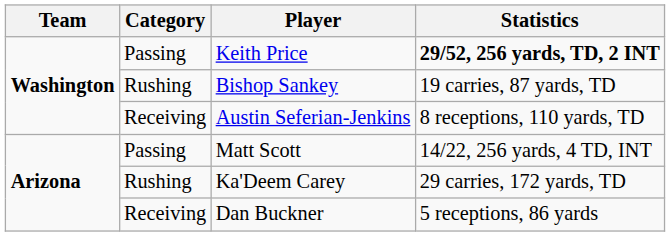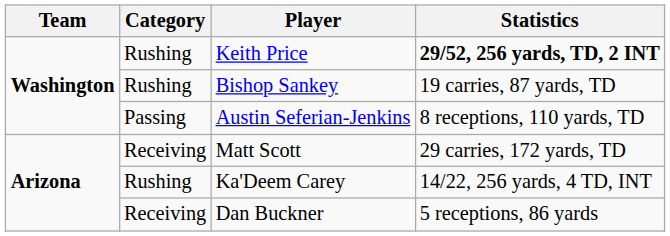Keith Price | Category: Passing -> Rushing
Austin Seferian-Jenkins | Category: Receiving -> Passing
Matt Scott | Category: Passing -> Receiving
Matt Scott | Statistics: 14/22, 256 yards, 4 TD, INT -> 29 carries, 172 yards, TD
Ka'Deem Carey | Statistics: 29 carries, 172 yards, TD -> 14/22, 256 yards, 4 TD, INT
